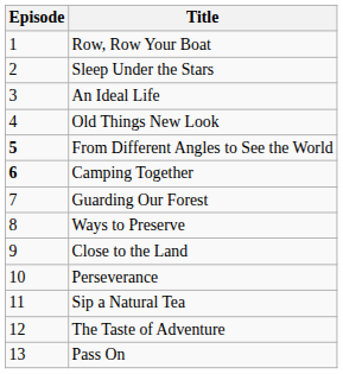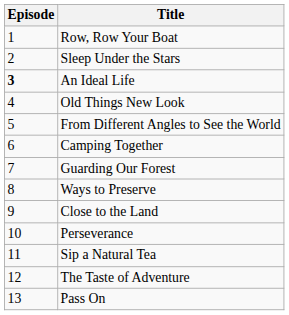An Ideal Life | Episode: normal -> bold
From Different Angles to See the World | Episode: bold -> normal
Camping Together | Episode: bold -> normal
